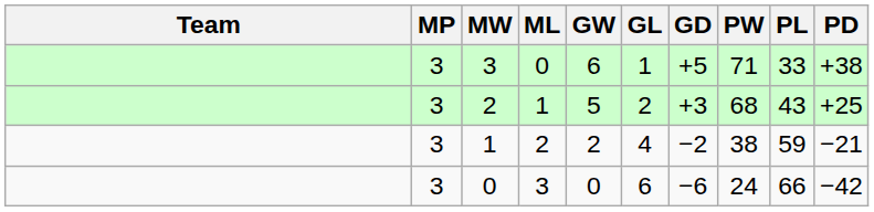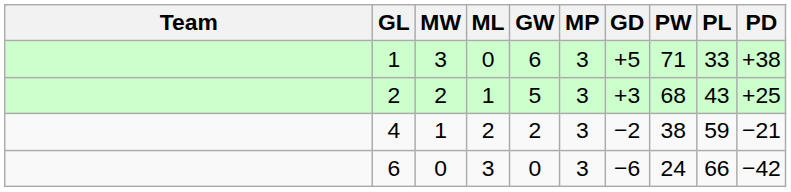columns swapped: MP <-> GL
